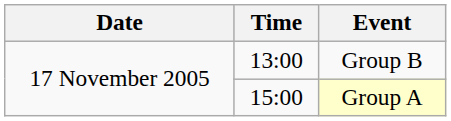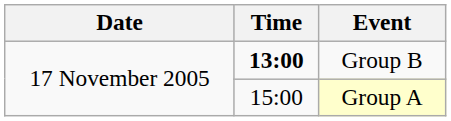Group B | Time: normal -> bold
